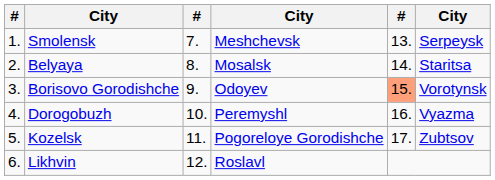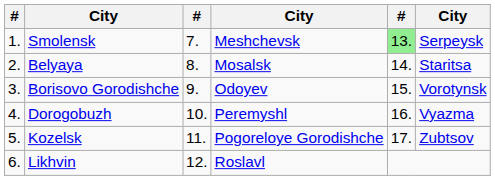Smolensk | column 5: no background -> lightgreen background
Borisovo Gorodishche | column 5: lightsalmon background -> no background
